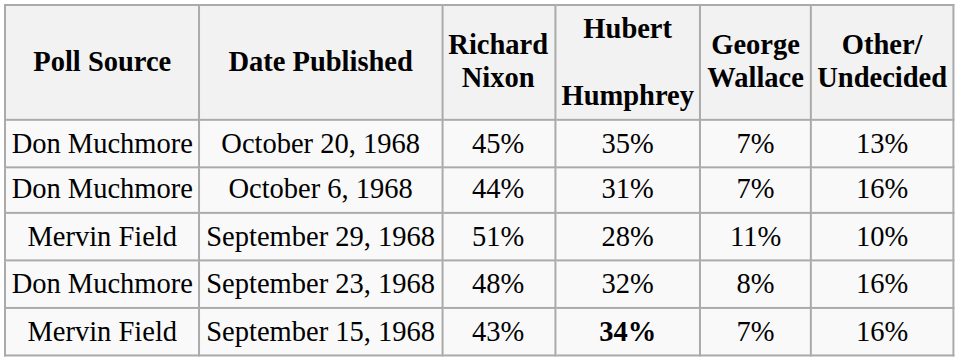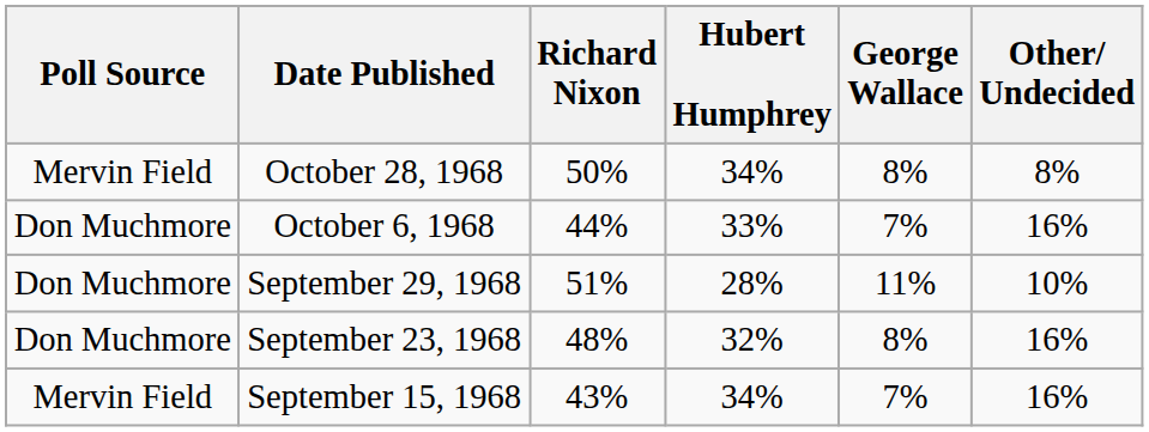+ row: Mervin Field | October 28, 1968 | 50% | 34% | 8% | 8%
- row: Don Muchmore | October 20, 1968 | 45% | 35% | 7% | 13%
October 6, 1968 | Hubert Humphrey: 31% -> 33%
September 29, 1968 | Poll Source: Mervin Field -> Don Muchmore
September 15, 1968 | Hubert Humphrey: bold -> normal
